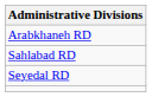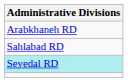row 4 | column 1: no background -> paleturquoise background
